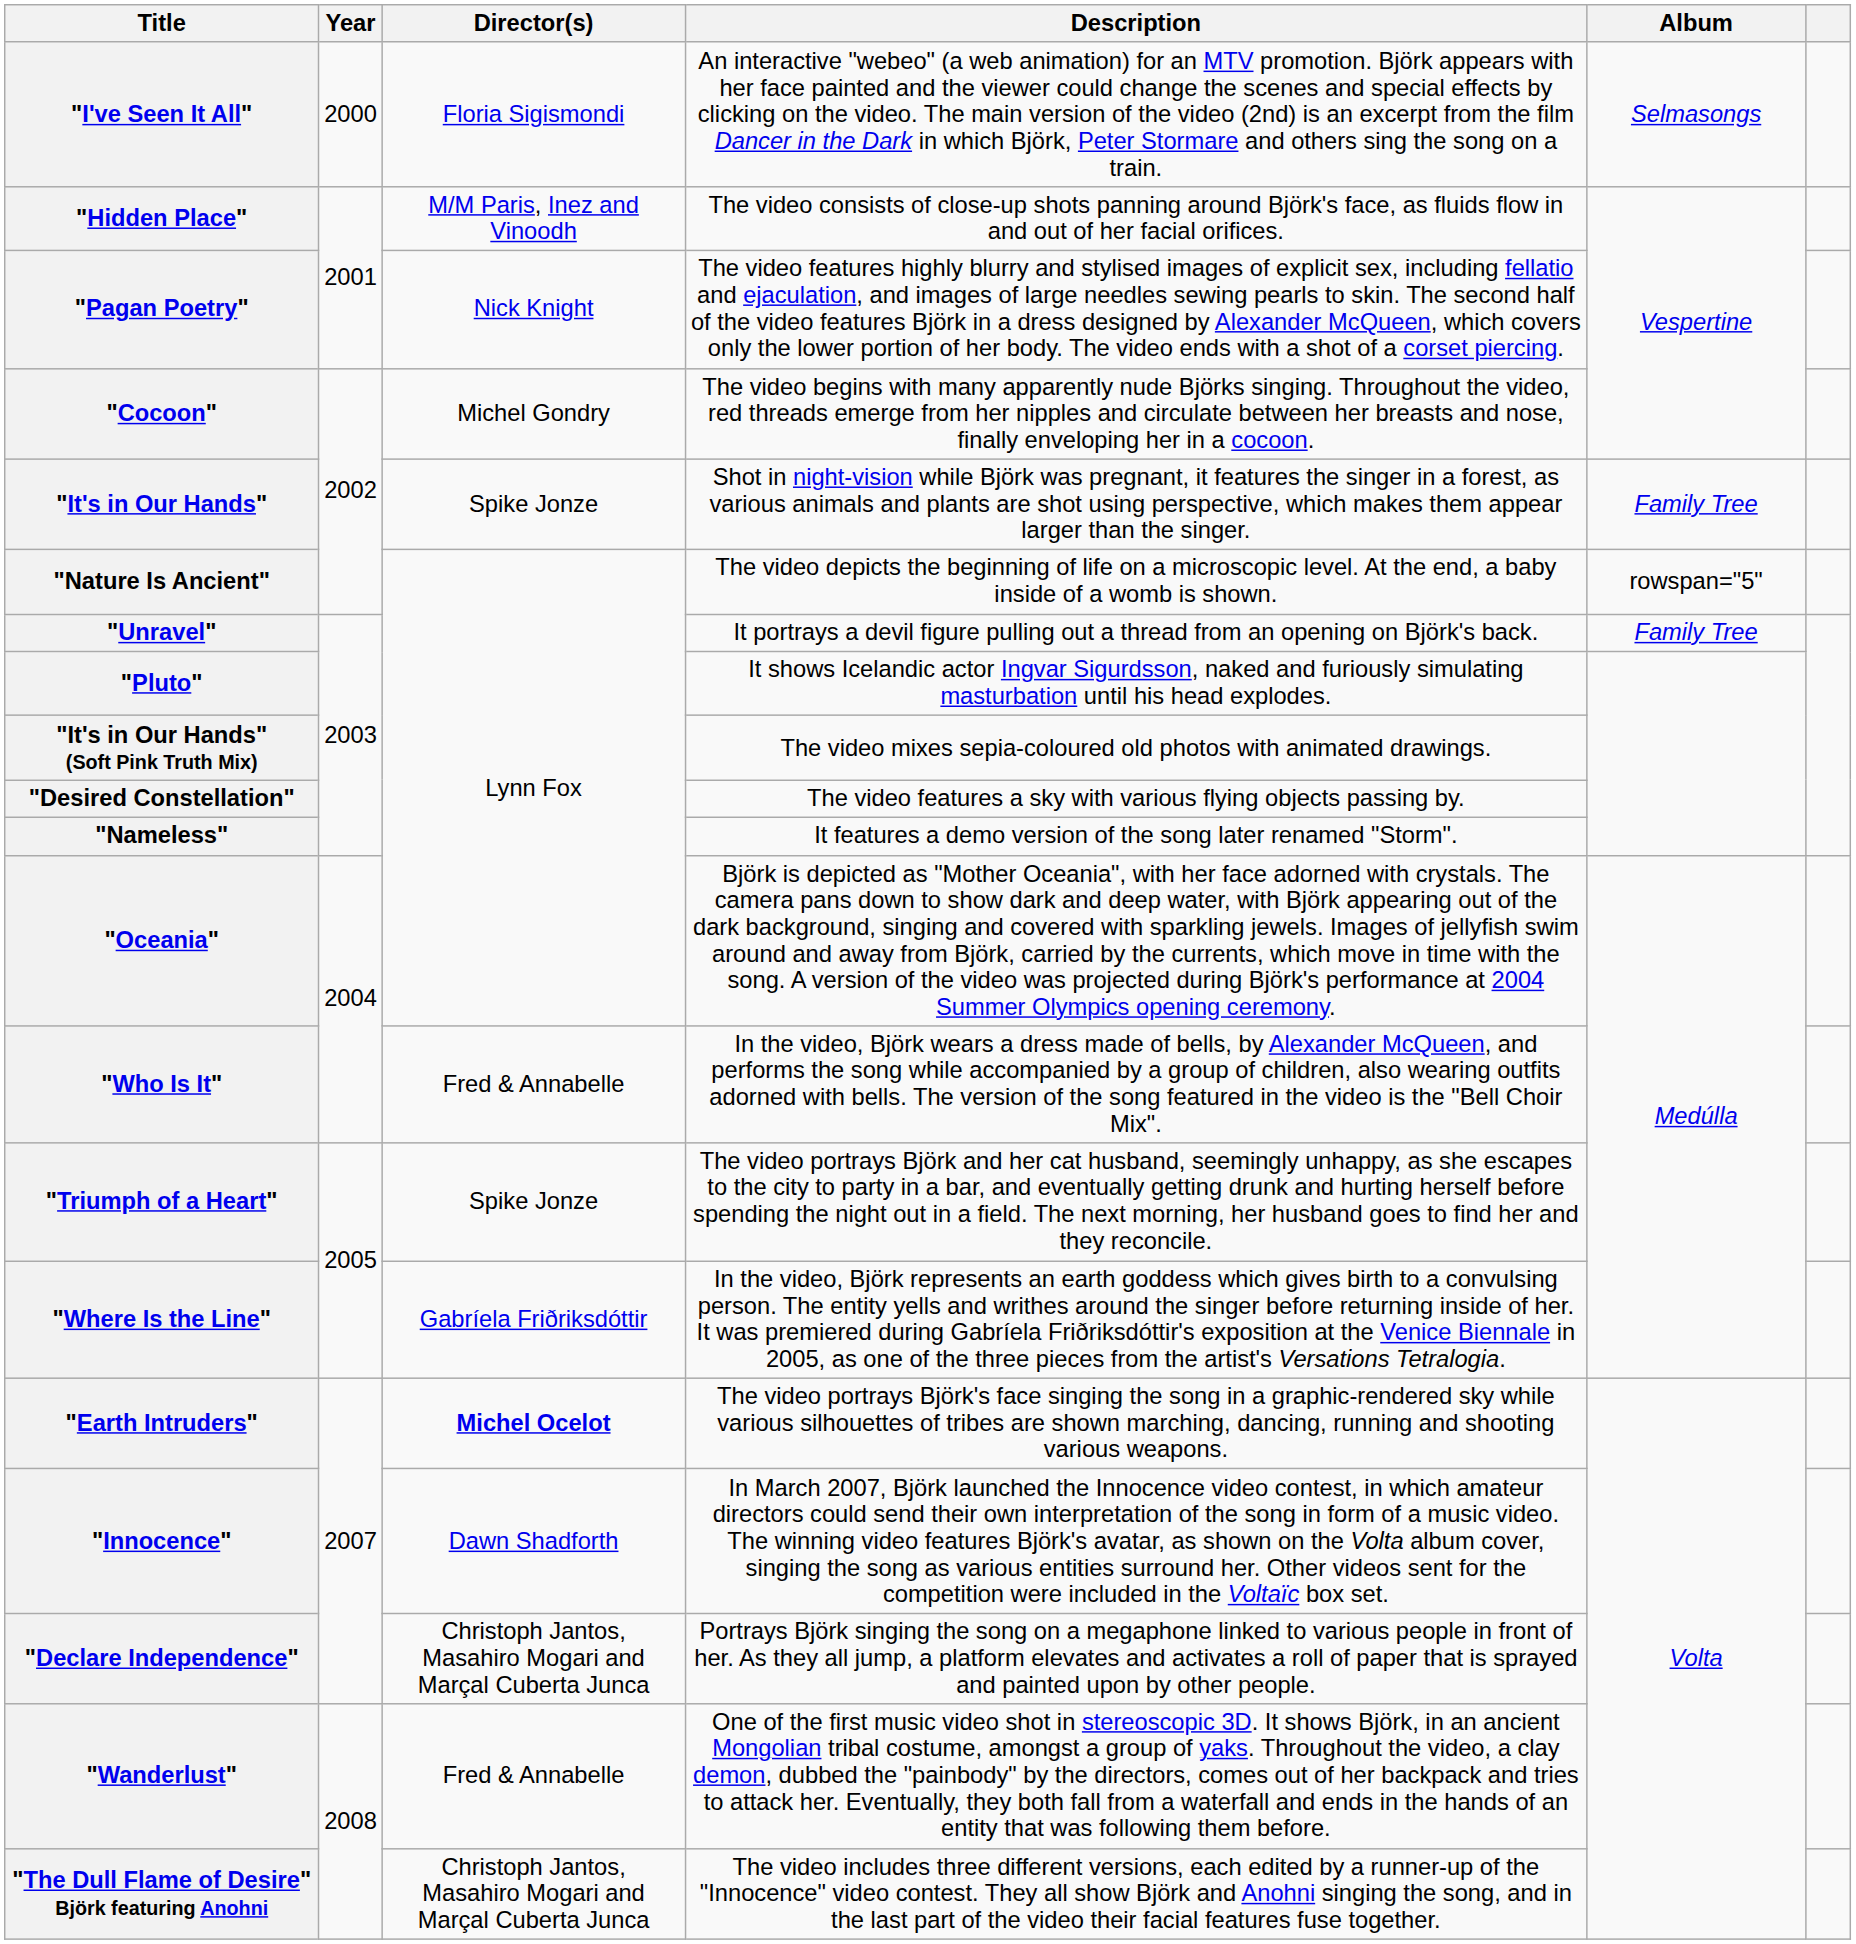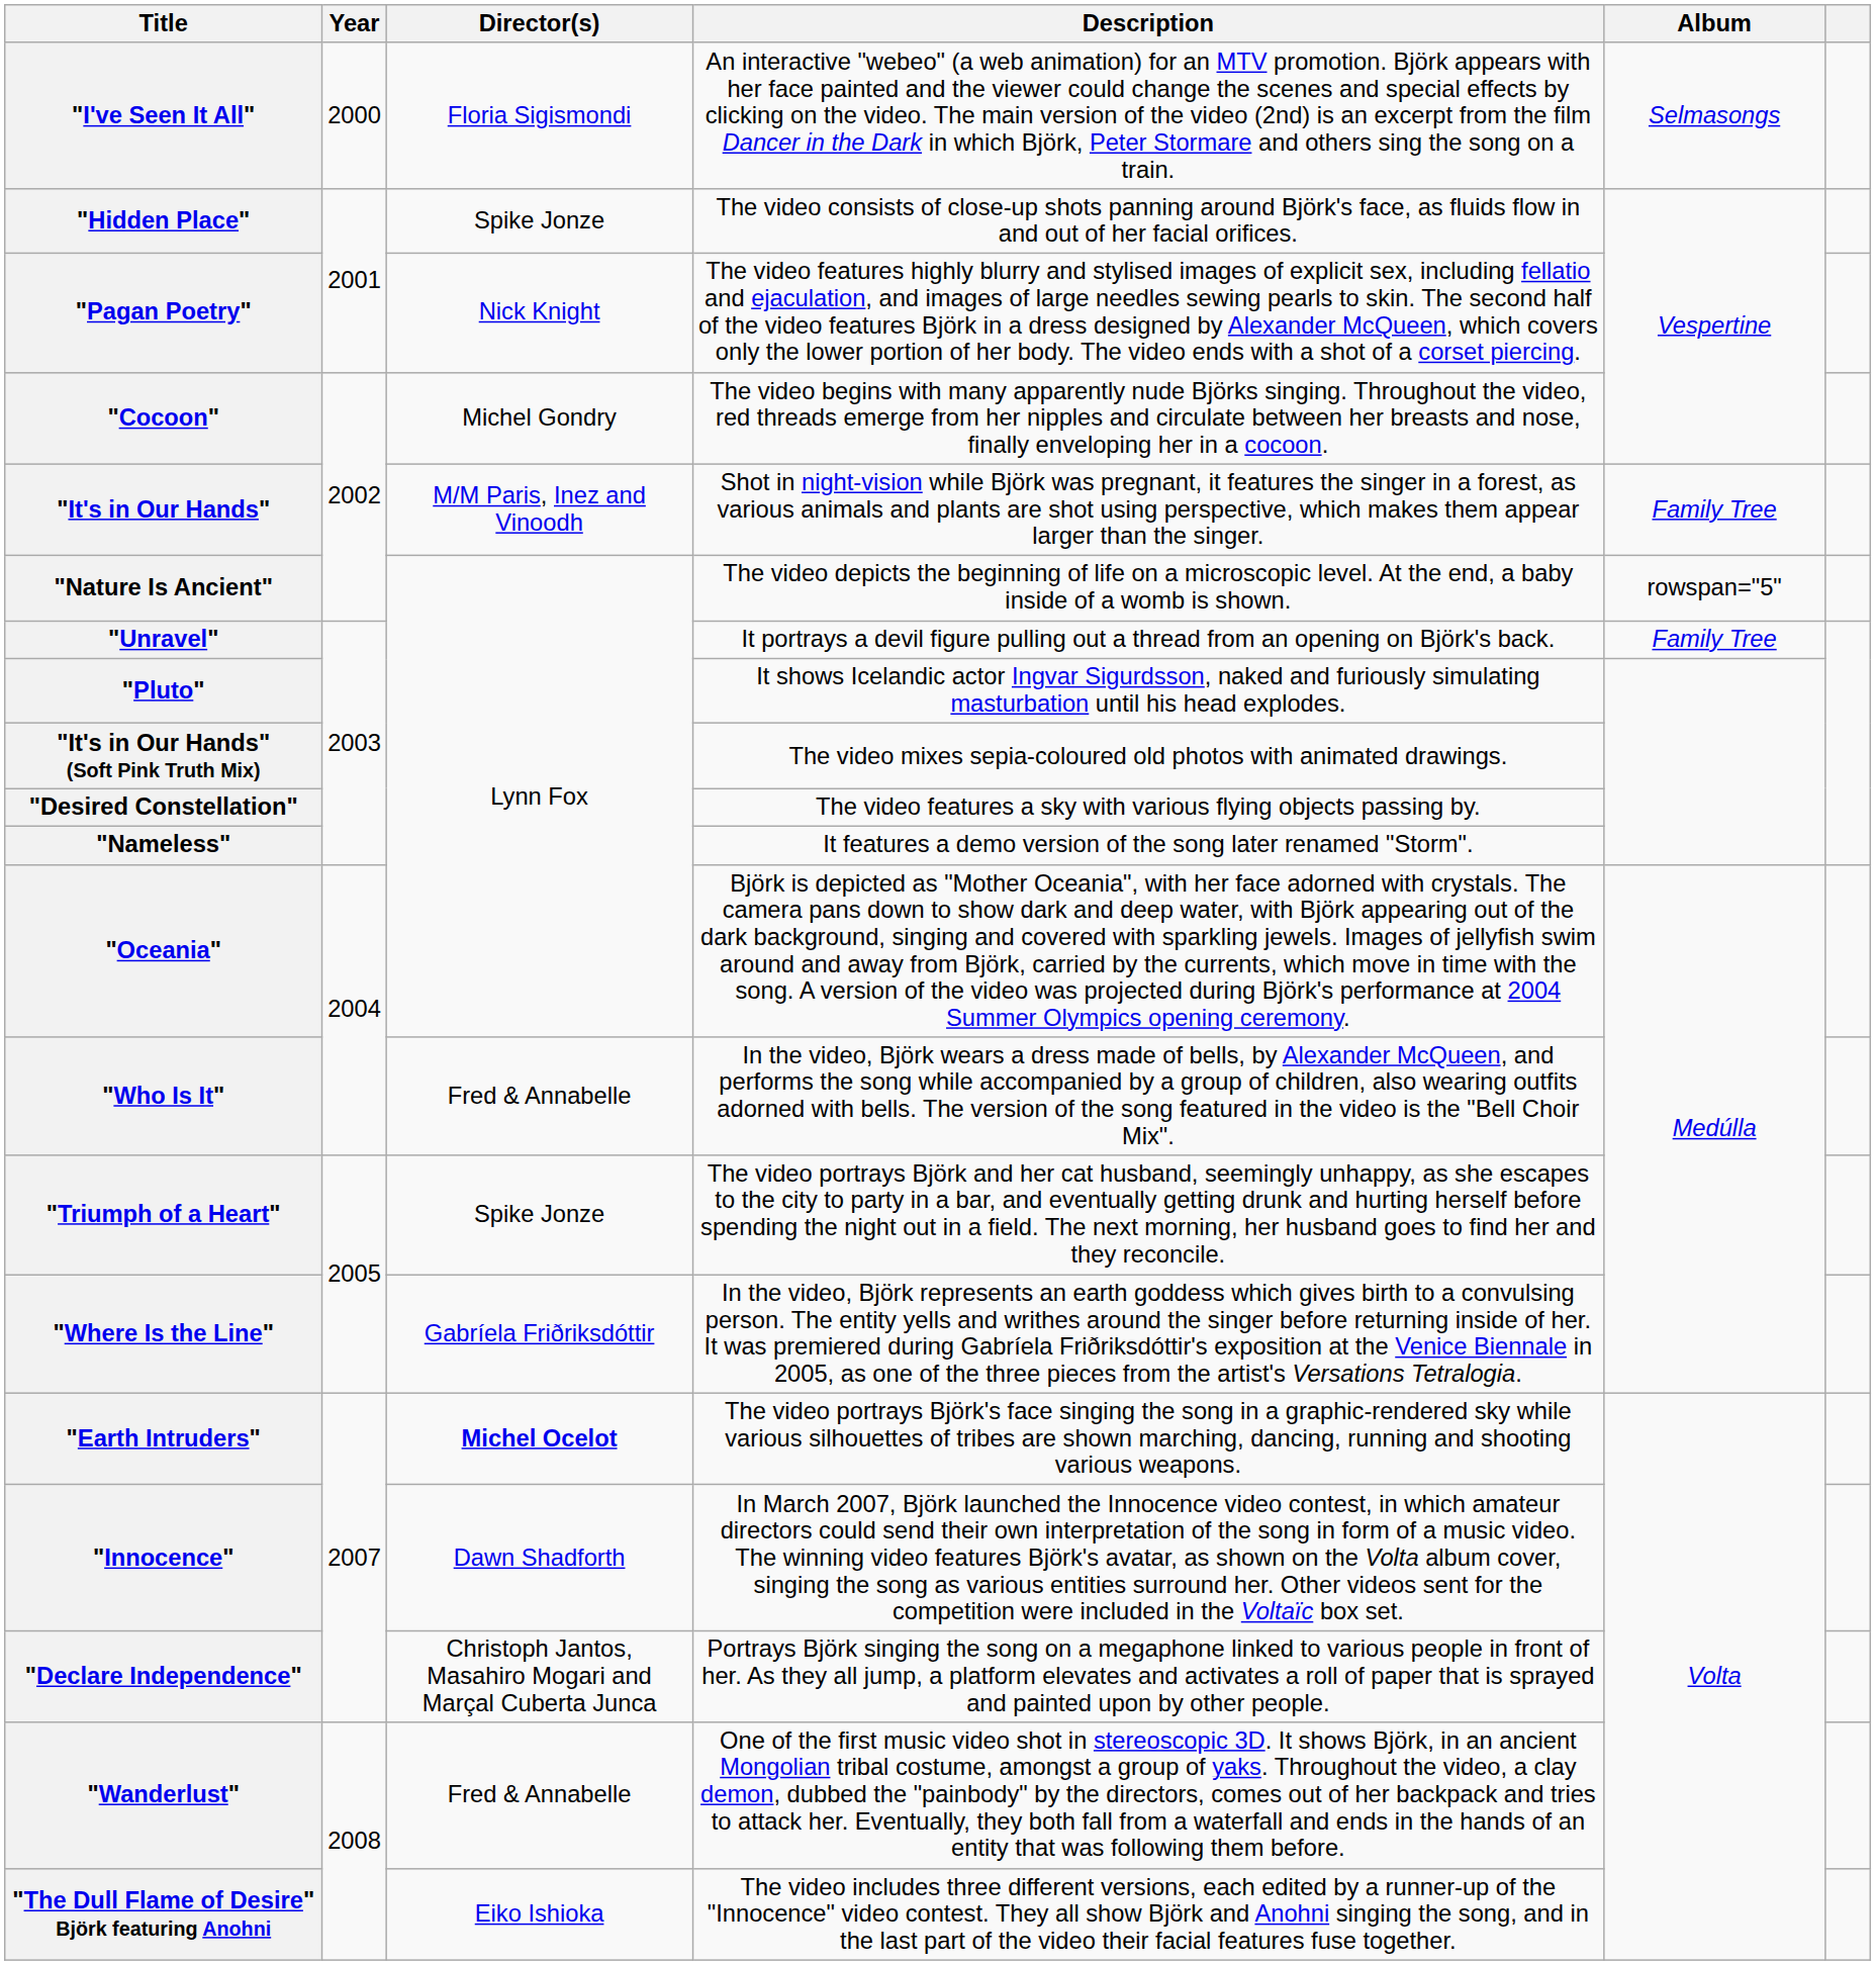"Hidden Place" | Director(s): M/M Paris, Inez and Vinoodh -> Spike Jonze
"It's in Our Hands" | Director(s): Spike Jonze -> M/M Paris, Inez and Vinoodh
"The Dull Flame of Desire" Björk featuring Anohni | Director(s): Christoph Jantos, Masahiro Mogari and Marçal Cuberta Junca -> Eiko Ishioka
